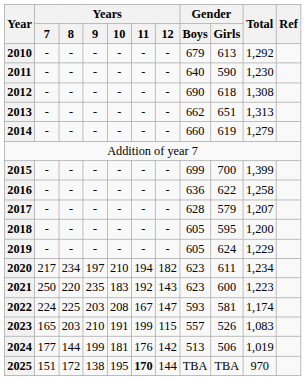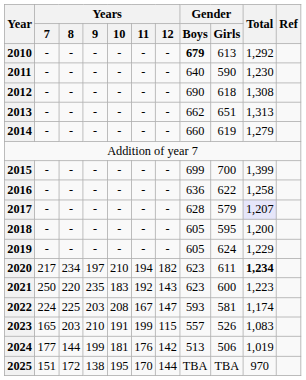2010 | Gender / Boys: normal -> bold
2017 | Total: no background -> lavender background
2020 | Total: normal -> bold
2025 | Years / 11: bold -> normal
